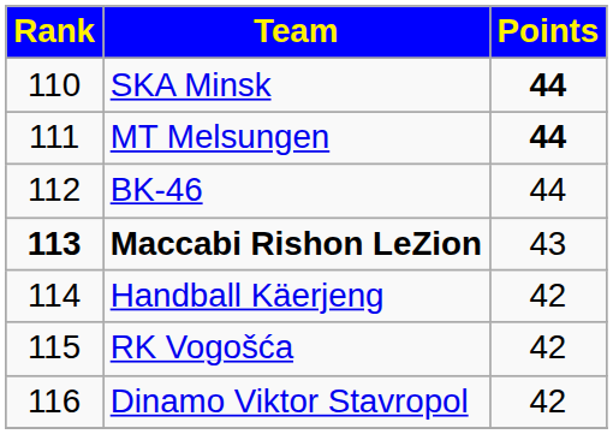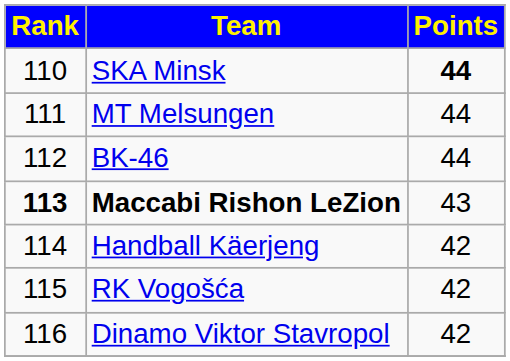MT Melsungen | Points: bold -> normal
